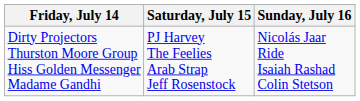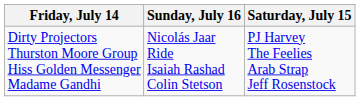columns swapped: Saturday, July 15 <-> Sunday, July 16
